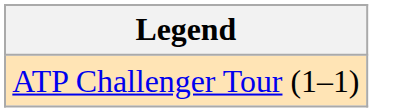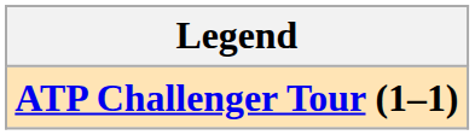row 2 | column 1: normal -> bold
